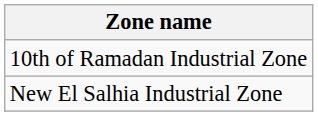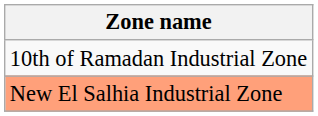row 3 | column 1: no background -> lightsalmon background
